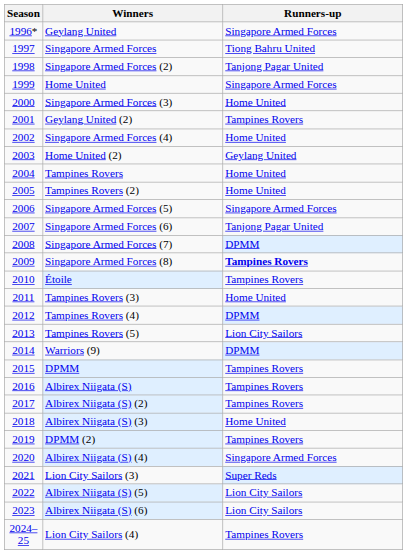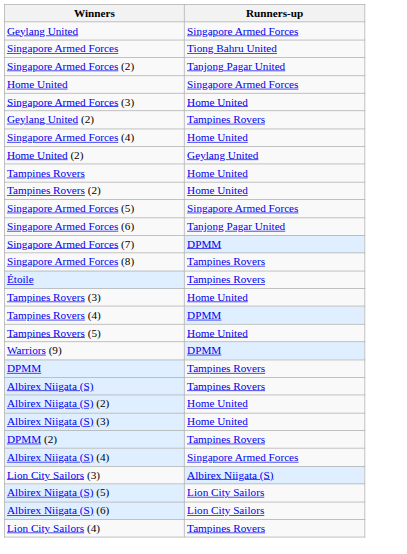- column: Season | 1996* | 1997 | 1998 | 1999 | 2000 | 2001 | 2002 | 2003 | 2004 | 2005 | 2006 | 2007 | 2008 | 2009 | 2010 | 2011 | 2012 | 2013 | 2014 | 2015 | 2016 | 2017 | 2018 | 2019 | 2020 | 2021 | 2022 | 2023 | 2024–25
Singapore Armed Forces (8) | Runners-up: bold -> normal
Tampines Rovers (5) | Runners-up: Lion City Sailors -> Home United
Albirex Niigata (S) (2) | Runners-up: Tampines Rovers -> Home United
Lion City Sailors (3) | Runners-up: Super Reds -> Albirex Niigata (S)
